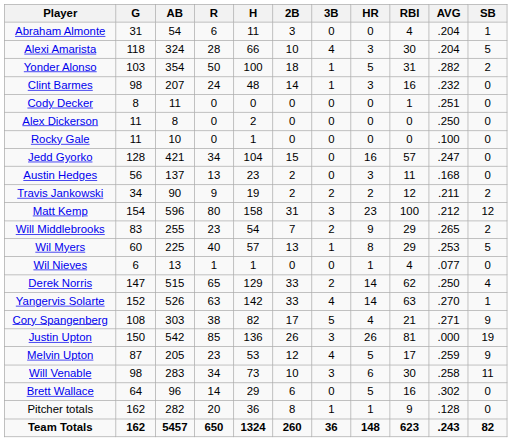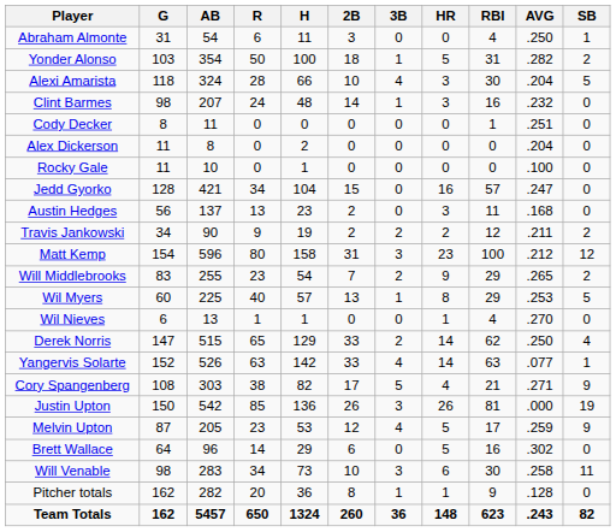Abraham Almonte | AVG: .204 -> .250
rows swapped: Yonder Alonso <-> Alexi Amarista
Alex Dickerson | AVG: .250 -> .204
Wil Nieves | AVG: .077 -> .270
Yangervis Solarte | AVG: .270 -> .077
rows swapped: Will Venable <-> Brett Wallace
